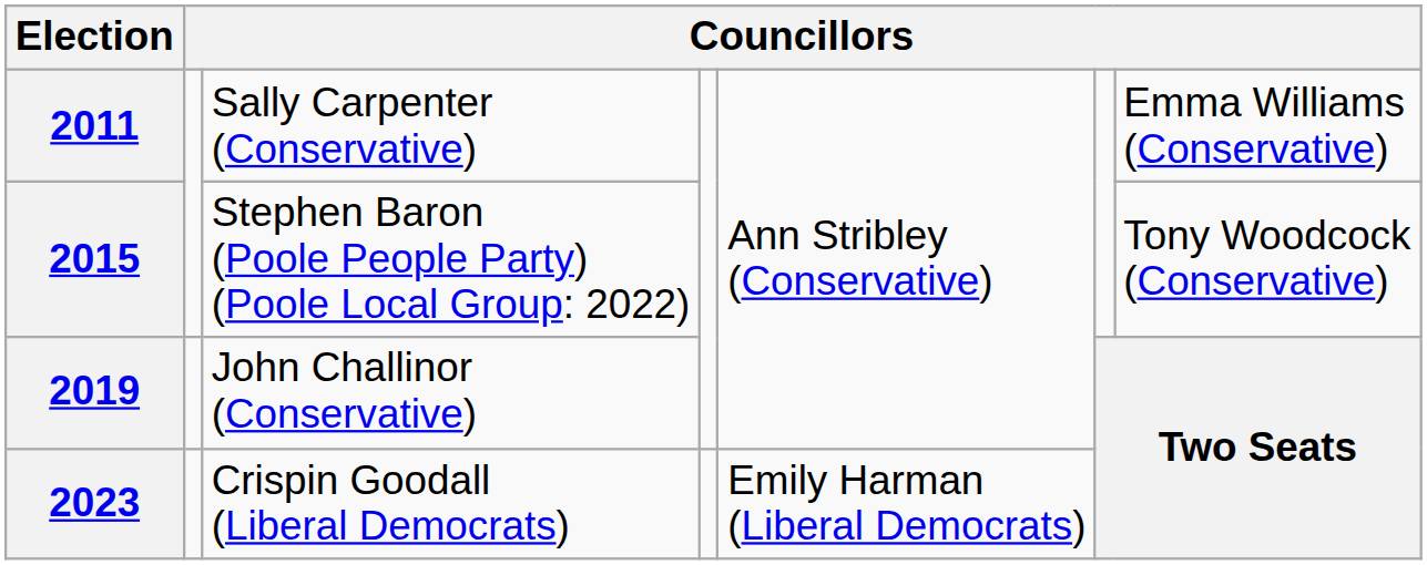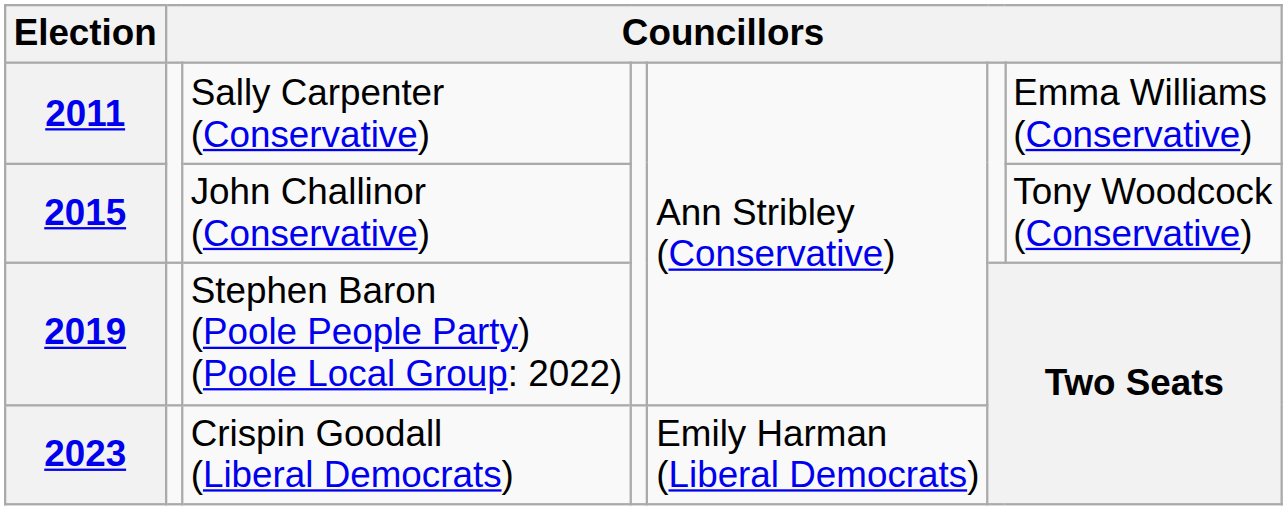2015 | column 3: Stephen Baron (Poole People Party) (Poole Local Group: 2022) -> John Challinor (Conservative)
2019 | column 3: John Challinor (Conservative) -> Stephen Baron (Poole People Party) (Poole Local Group: 2022)
